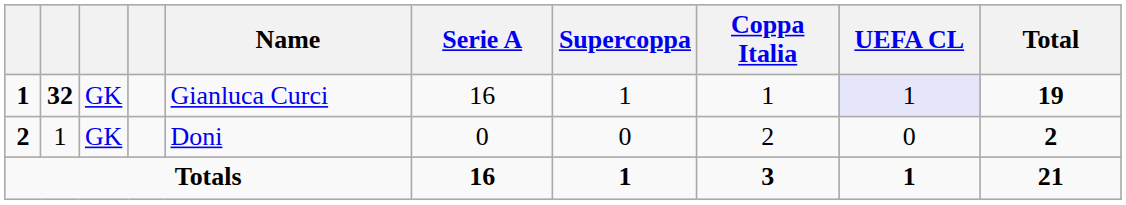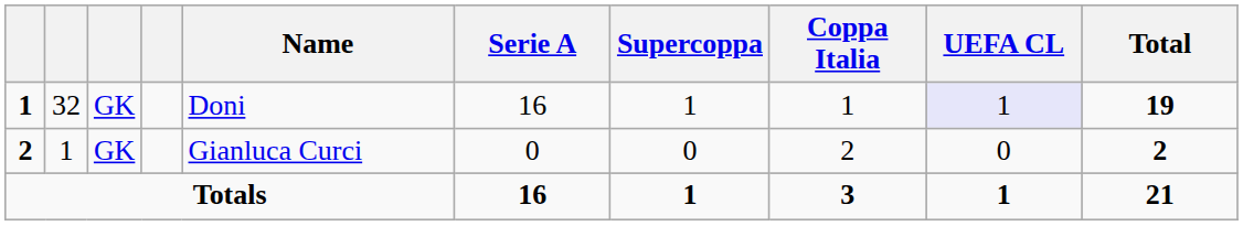row 2 | column 2: bold -> normal
row 2 | Name: Gianluca Curci -> Doni
row 3 | Name: Doni -> Gianluca Curci
